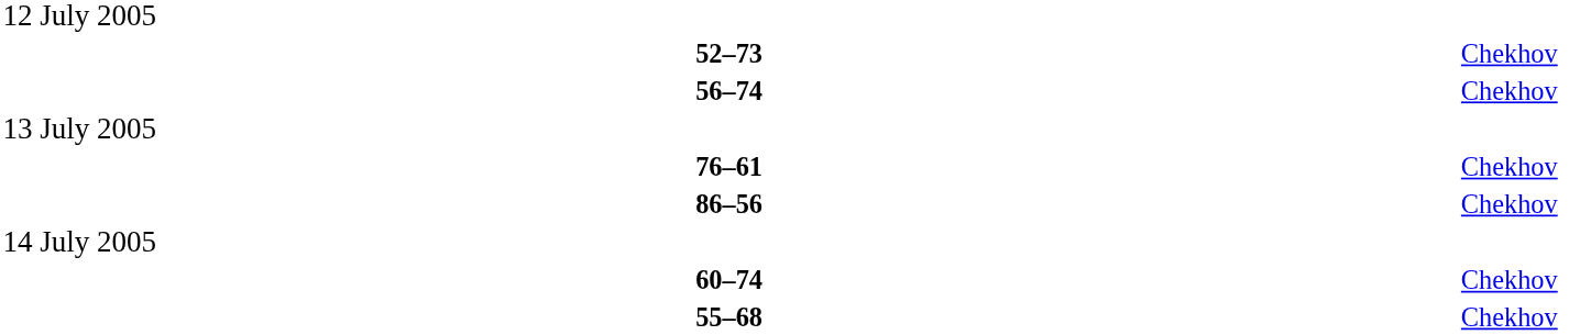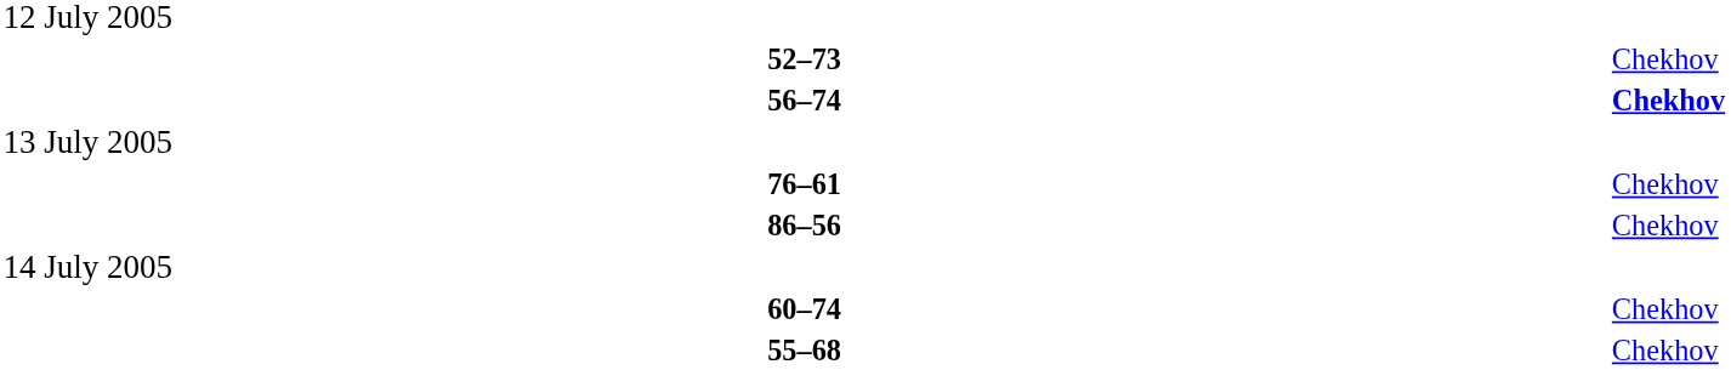56–74 | column 3: normal -> bold
